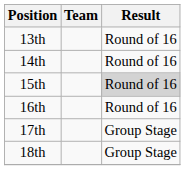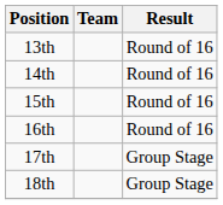15th | Result: lightgrey background -> no background
